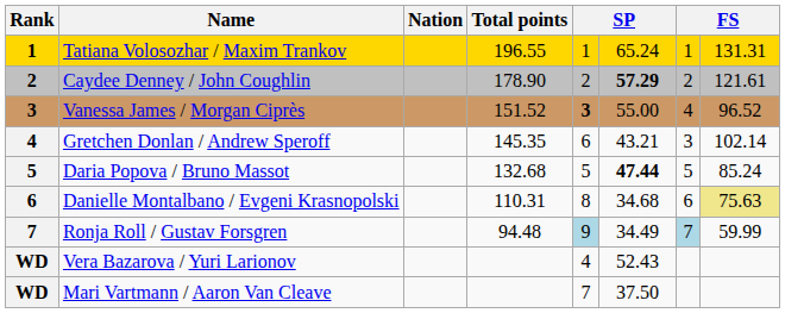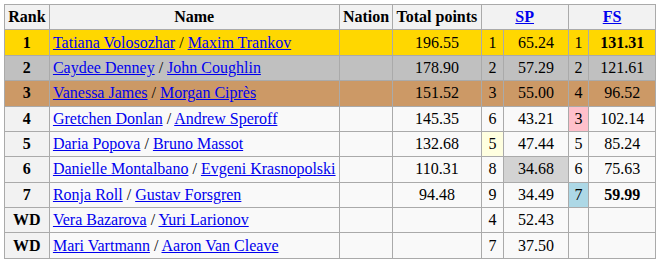Tatiana Volosozhar / Maxim Trankov | column 8: normal -> bold
Caydee Denney / John Coughlin | column 6: bold -> normal
Vanessa James / Morgan Ciprès | column 5: bold -> normal
Gretchen Donlan / Andrew Speroff | column 7: no background -> pink background
Daria Popova / Bruno Massot | column 5: no background -> lightyellow background
Daria Popova / Bruno Massot | column 6: bold -> normal
Danielle Montalbano / Evgeni Krasnopolski | column 6: no background -> lightgrey background
Danielle Montalbano / Evgeni Krasnopolski | column 8: khaki background -> no background
Ronja Roll / Gustav Forsgren | column 5: lightblue background -> no background
Ronja Roll / Gustav Forsgren | column 8: normal -> bold
